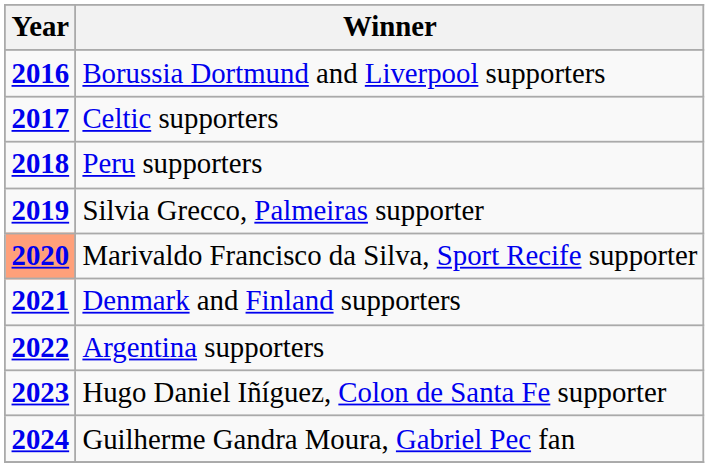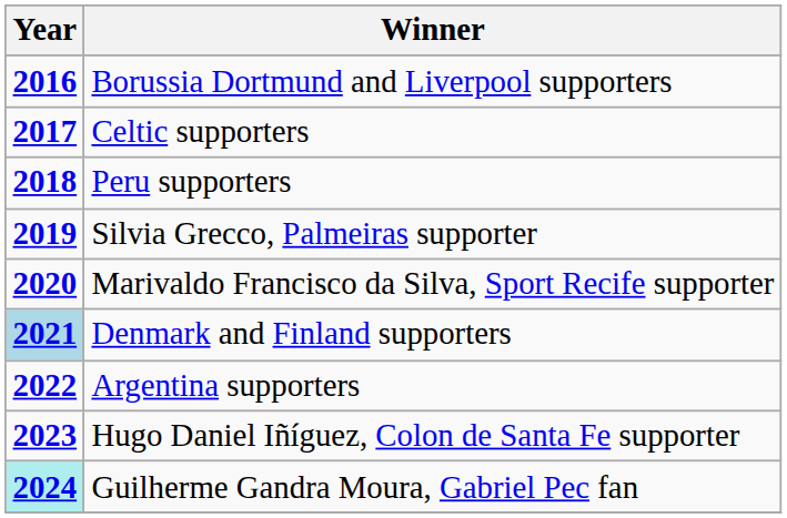Marivaldo Francisco da Silva, Sport Recife supporter | Year: lightsalmon background -> no background
Denmark and Finland supporters | Year: no background -> lightblue background
Guilherme Gandra Moura, Gabriel Pec fan | Year: no background -> paleturquoise background
